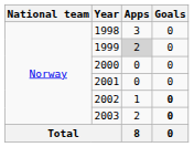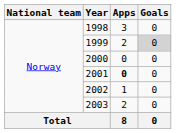1999 | Apps: lightgrey background -> no background
1999 | Goals: no background -> lightgrey background
2001 | Apps: normal -> bold
2002 | Goals: bold -> normal
2003 | Goals: bold -> normal
